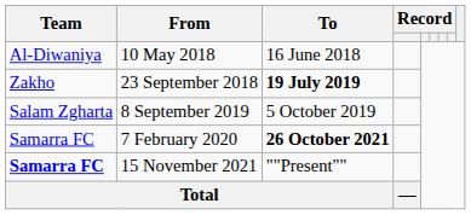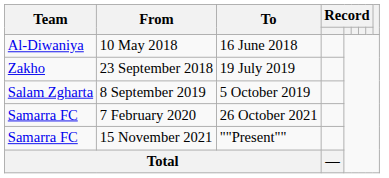23 September 2018 | To: bold -> normal
7 February 2020 | To: bold -> normal
15 November 2021 | Team: bold -> normal
